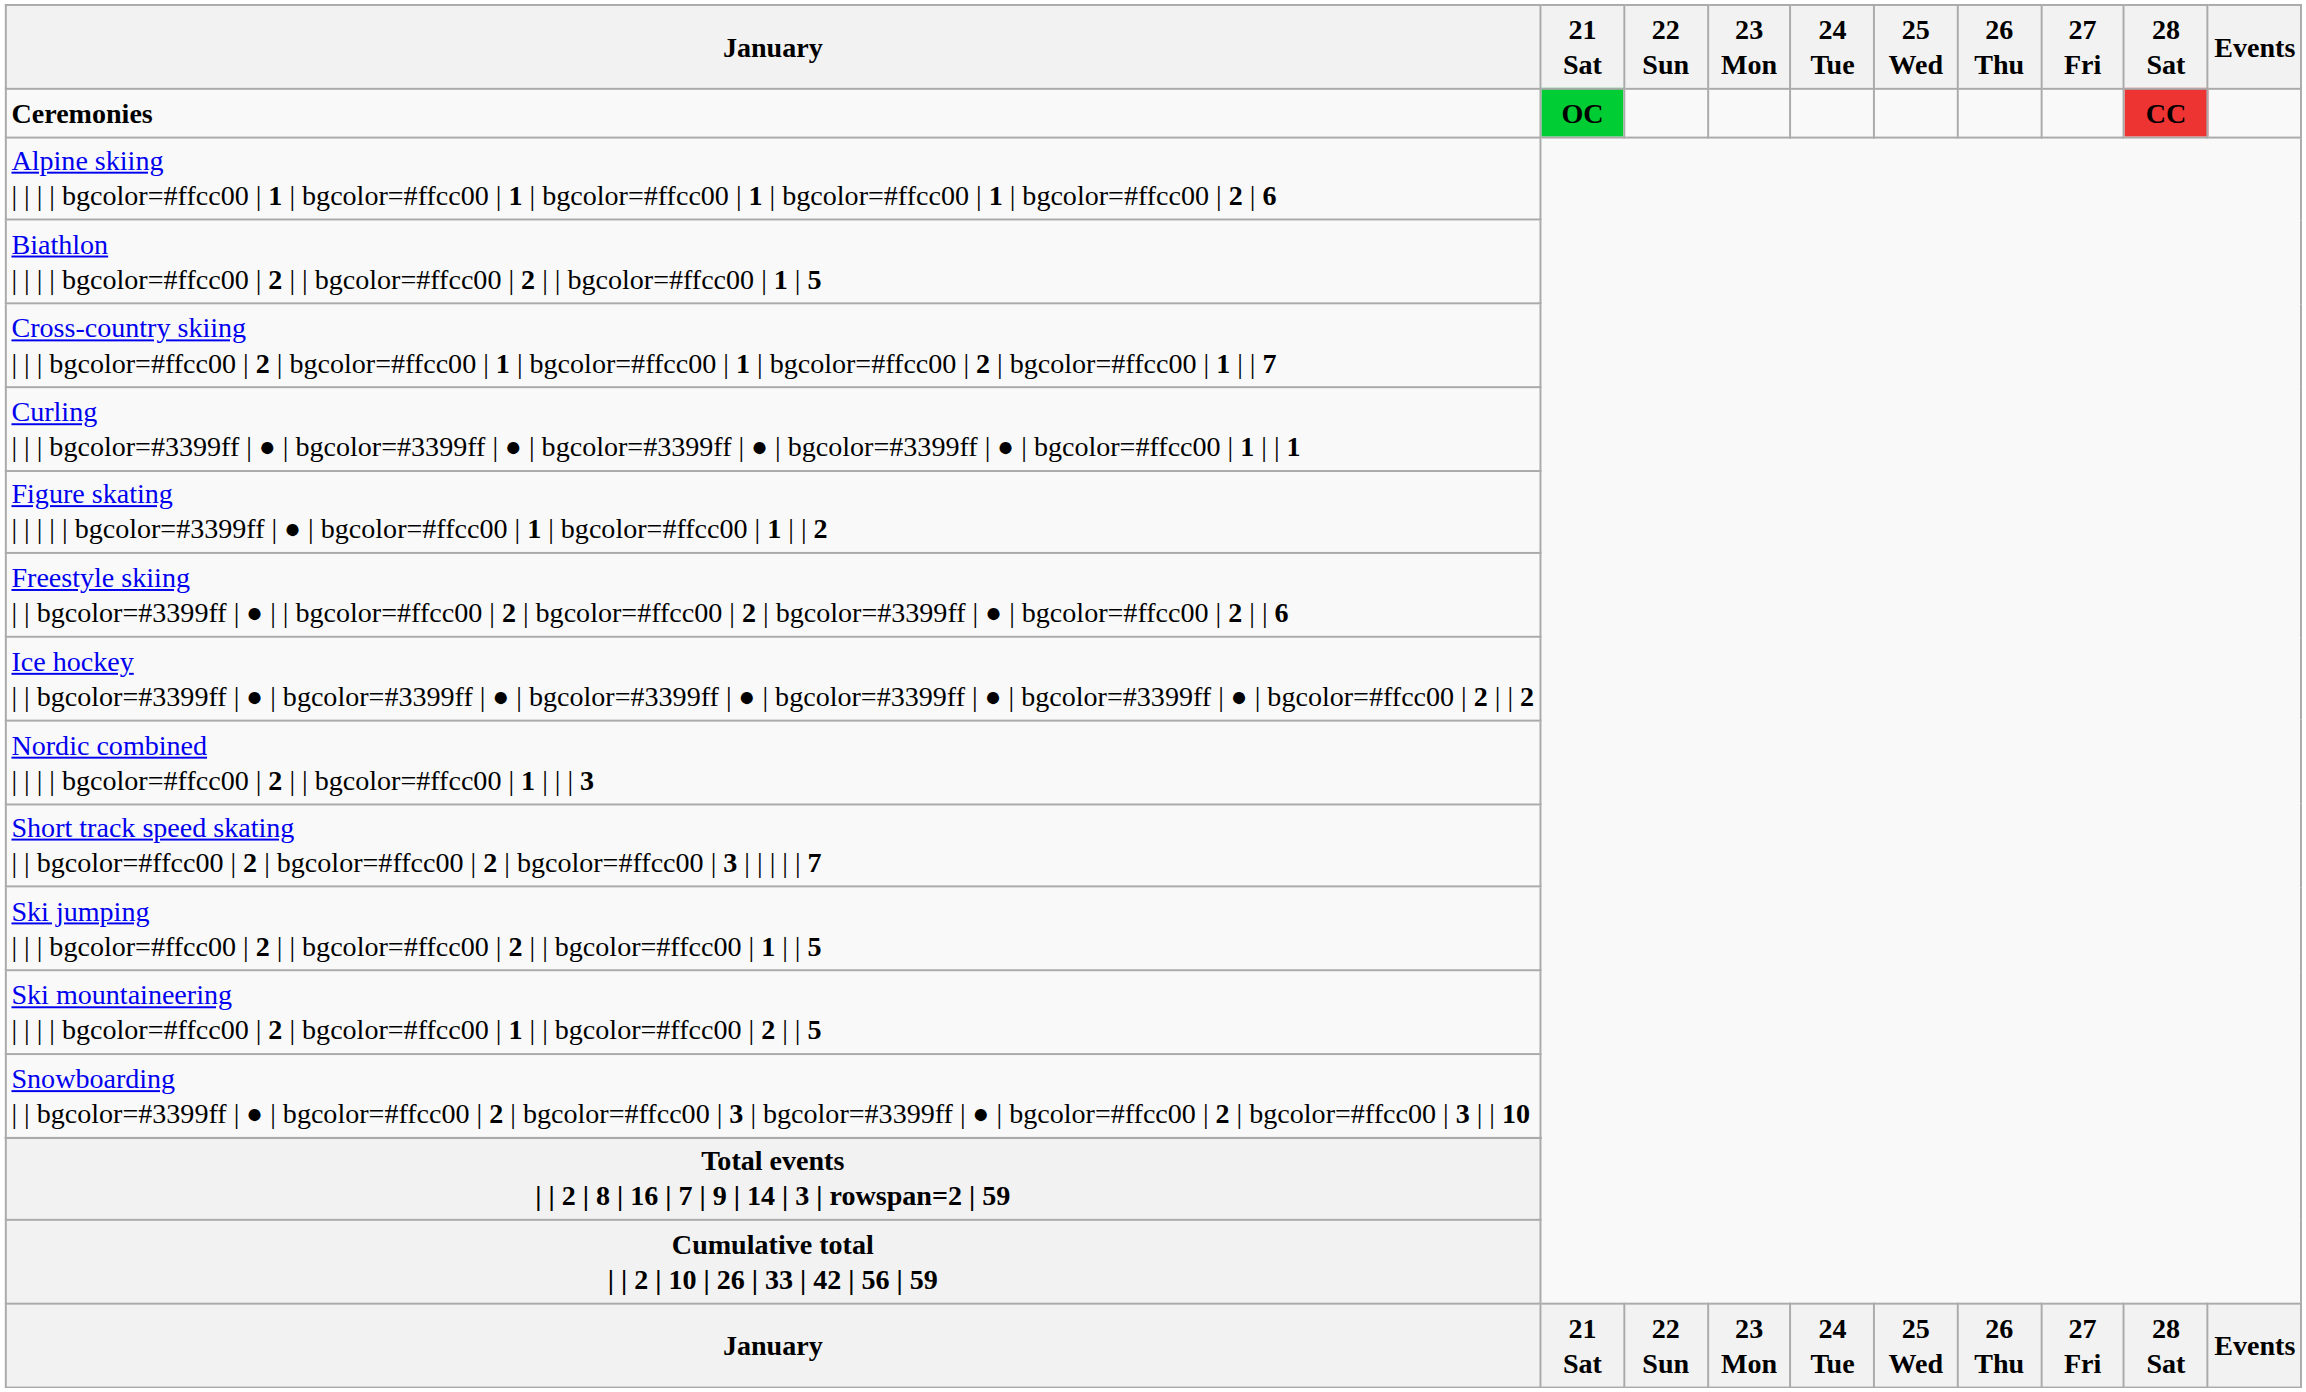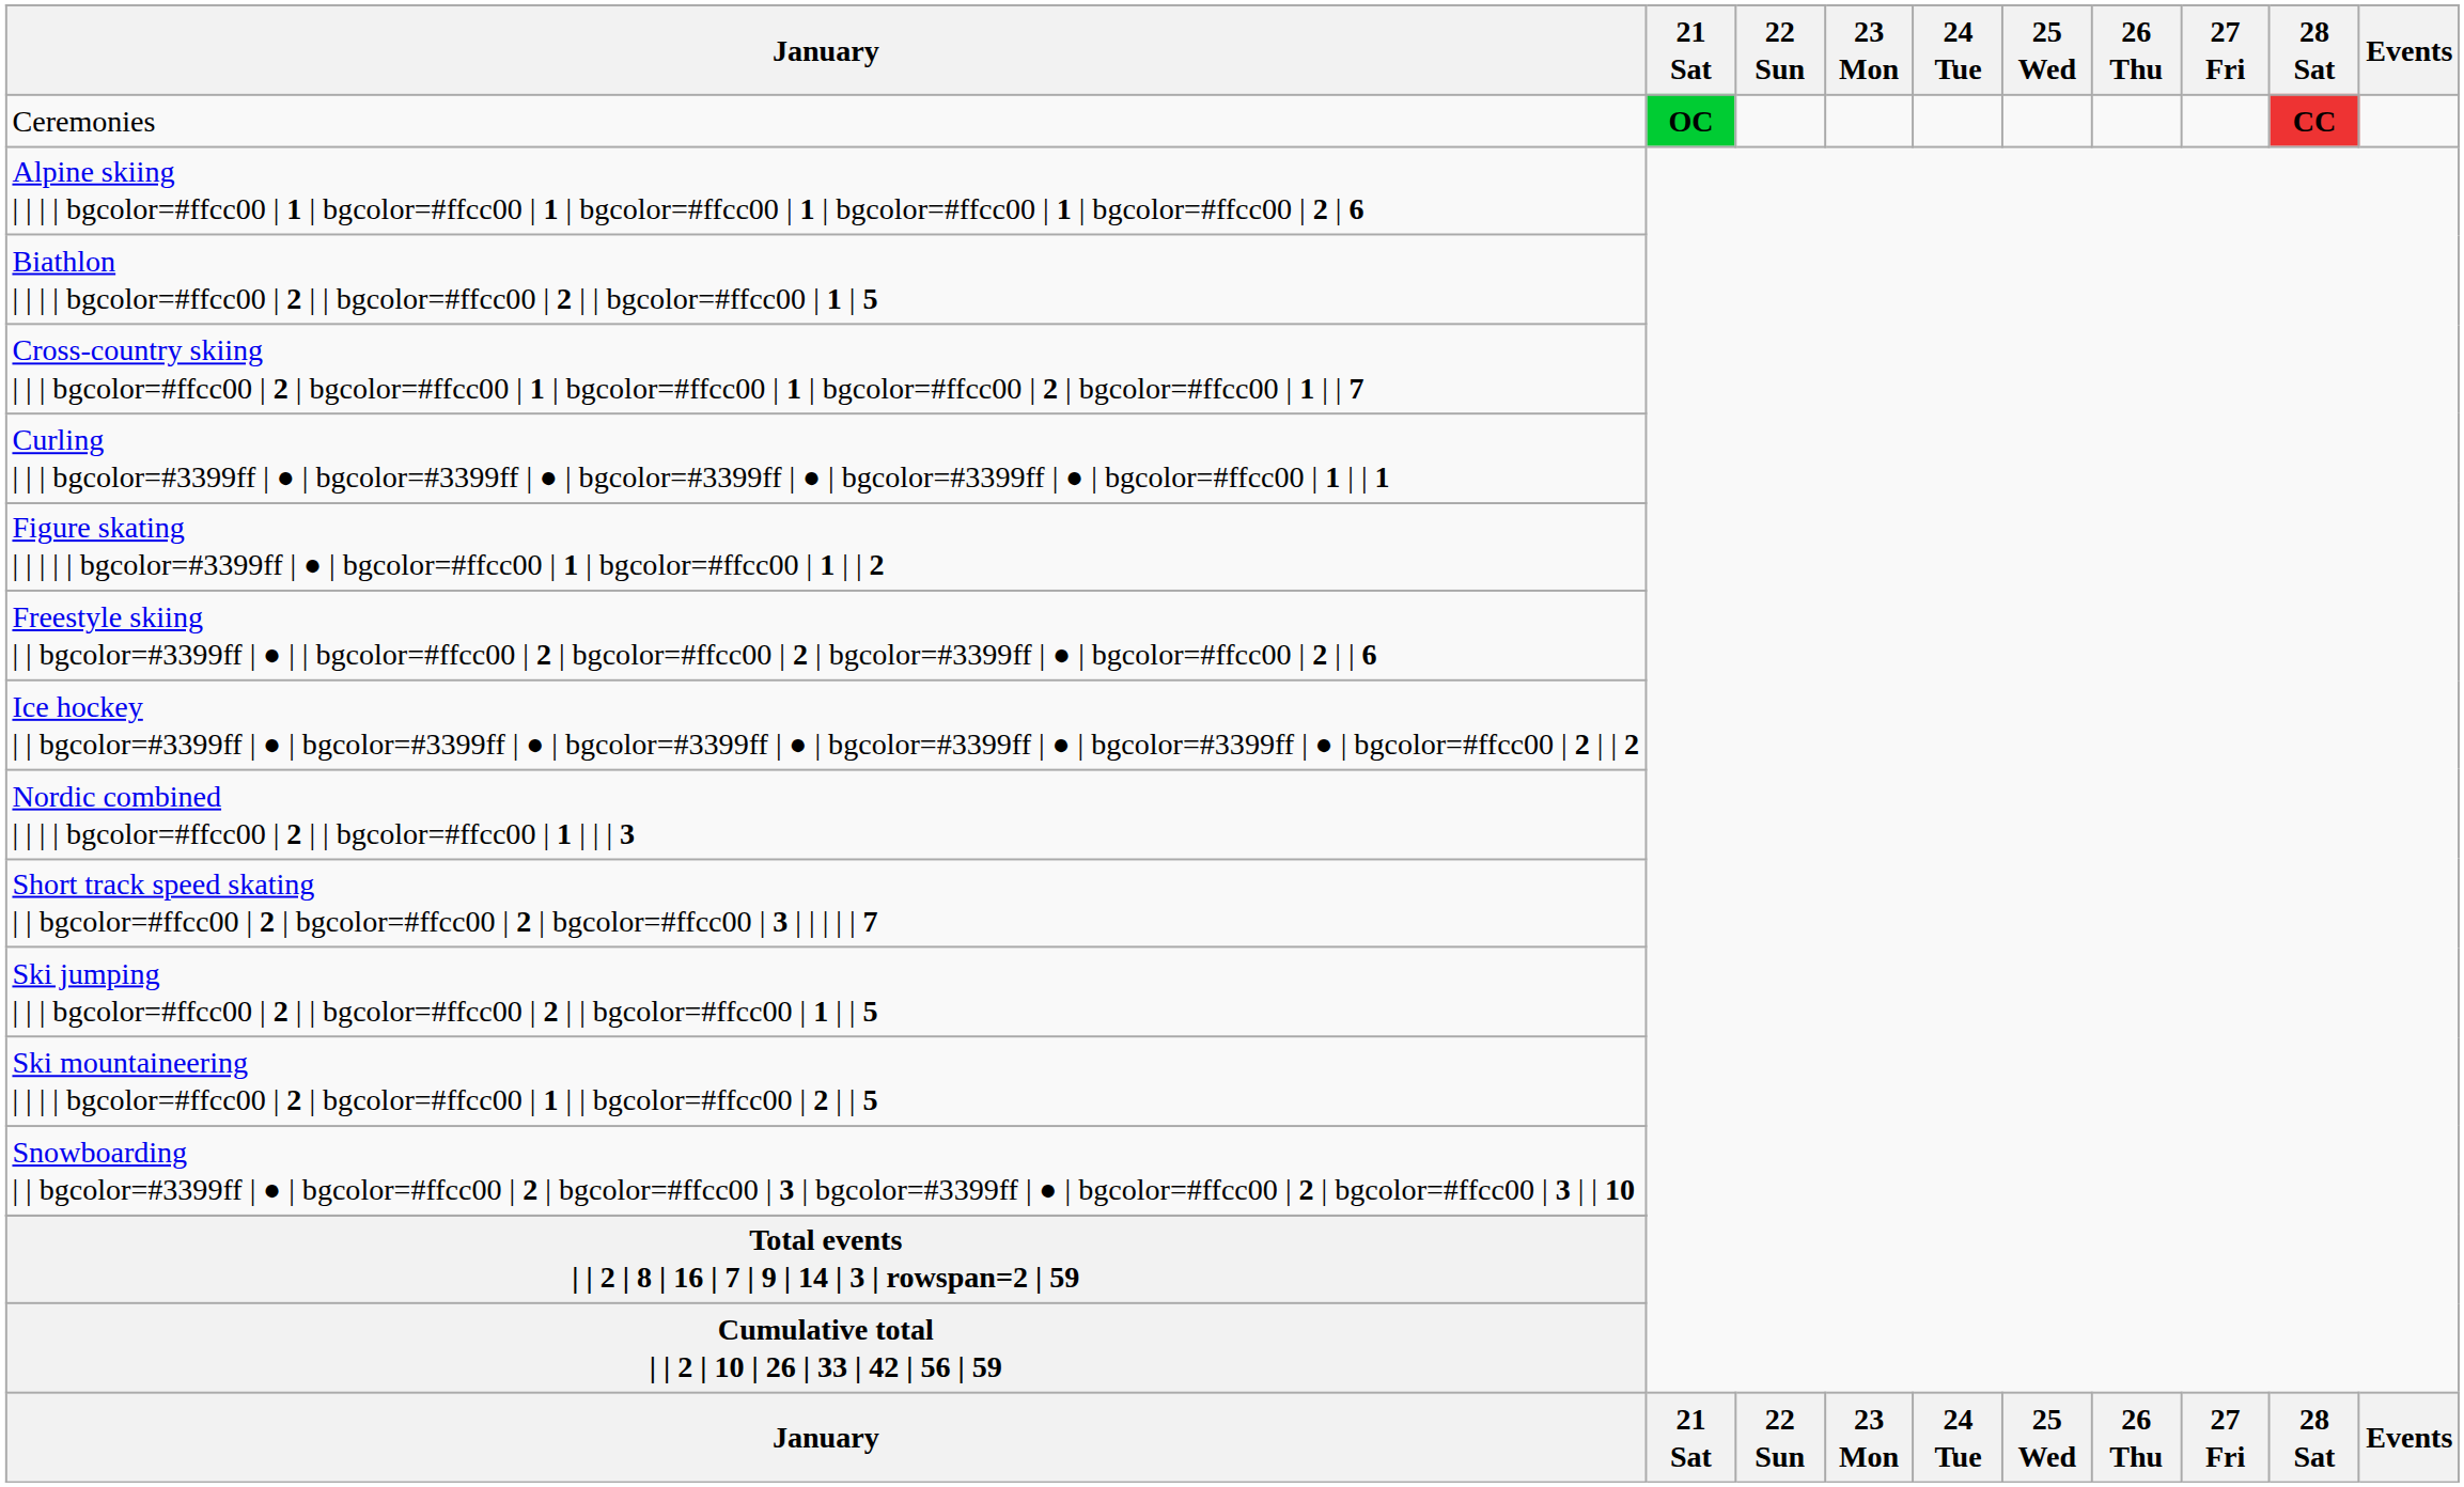Ceremonies | January: bold -> normal
